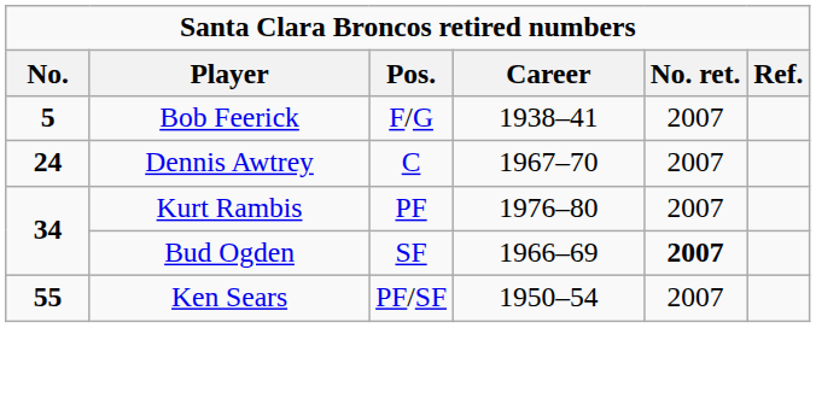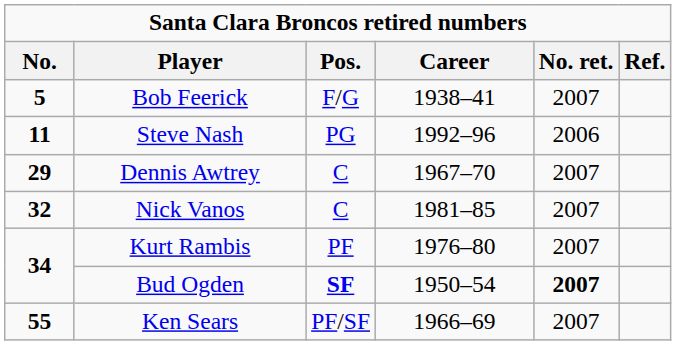+ row: 11 | Steve Nash | PG | 1992–96 | 2006
Dennis Awtrey | No.: 24 -> 29
+ row: 32 | Nick Vanos | C | 1981–85 | 2007
Bud Ogden | Pos.: normal -> bold
Bud Ogden | Career: 1966–69 -> 1950–54
Ken Sears | Career: 1950–54 -> 1966–69
